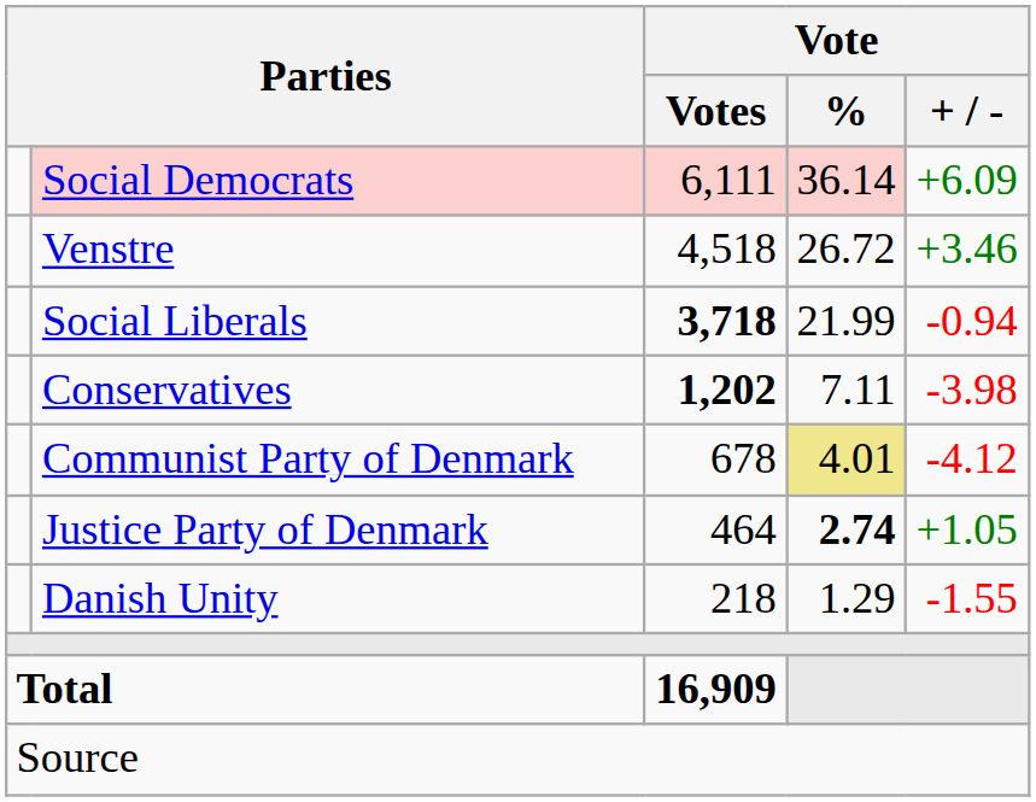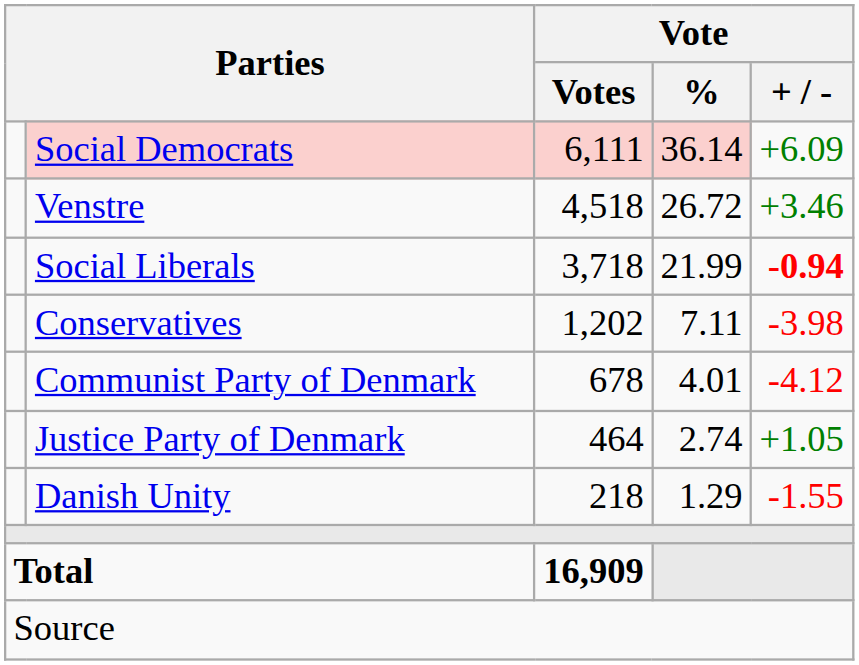Social Liberals | Vote / Votes: bold -> normal
Social Liberals | Vote / + / -: normal -> bold
Conservatives | Vote / Votes: bold -> normal
Communist Party of Denmark | Vote / %: khaki background -> no background
Justice Party of Denmark | Vote / %: bold -> normal
